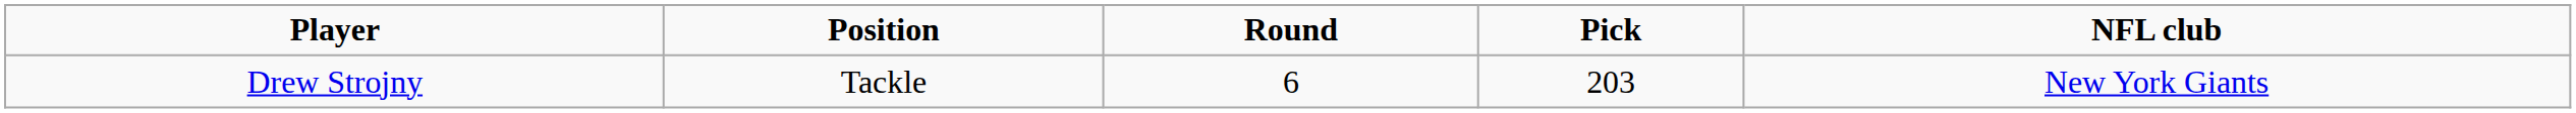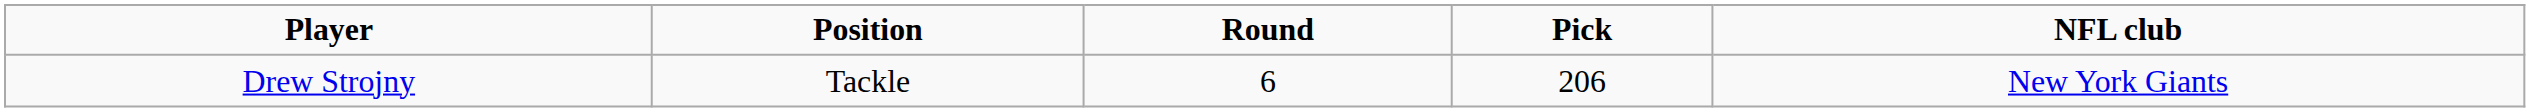Drew Strojny | Pick: 203 -> 206
